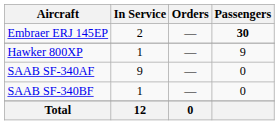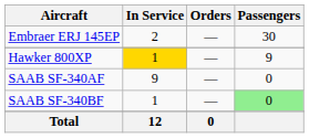Embraer ERJ 145EP | Passengers: bold -> normal
Hawker 800XP | In Service: no background -> gold background
SAAB SF-340BF | Passengers: no background -> lightgreen background
